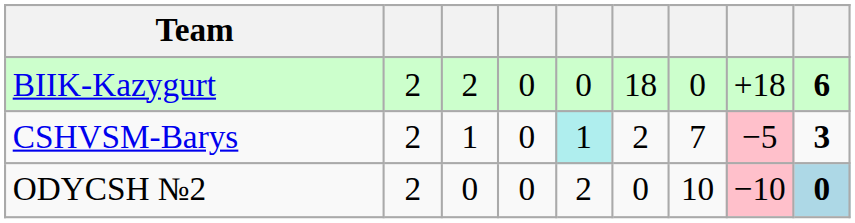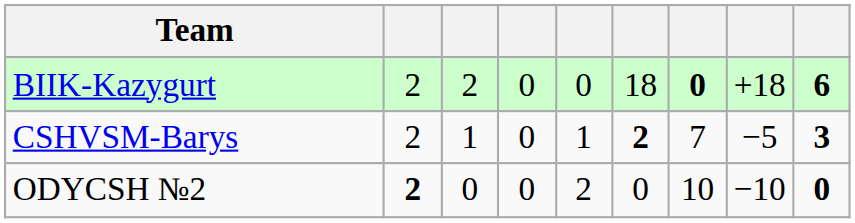BIIK-Kazygurt | column 7: normal -> bold
CSHVSM-Barys | column 5: paleturquoise background -> no background
CSHVSM-Barys | column 6: normal -> bold
CSHVSM-Barys | column 8: pink background -> no background
ODYCSH №2 | column 2: normal -> bold
ODYCSH №2 | column 8: pink background -> no background
ODYCSH №2 | column 9: lightblue background -> no background
